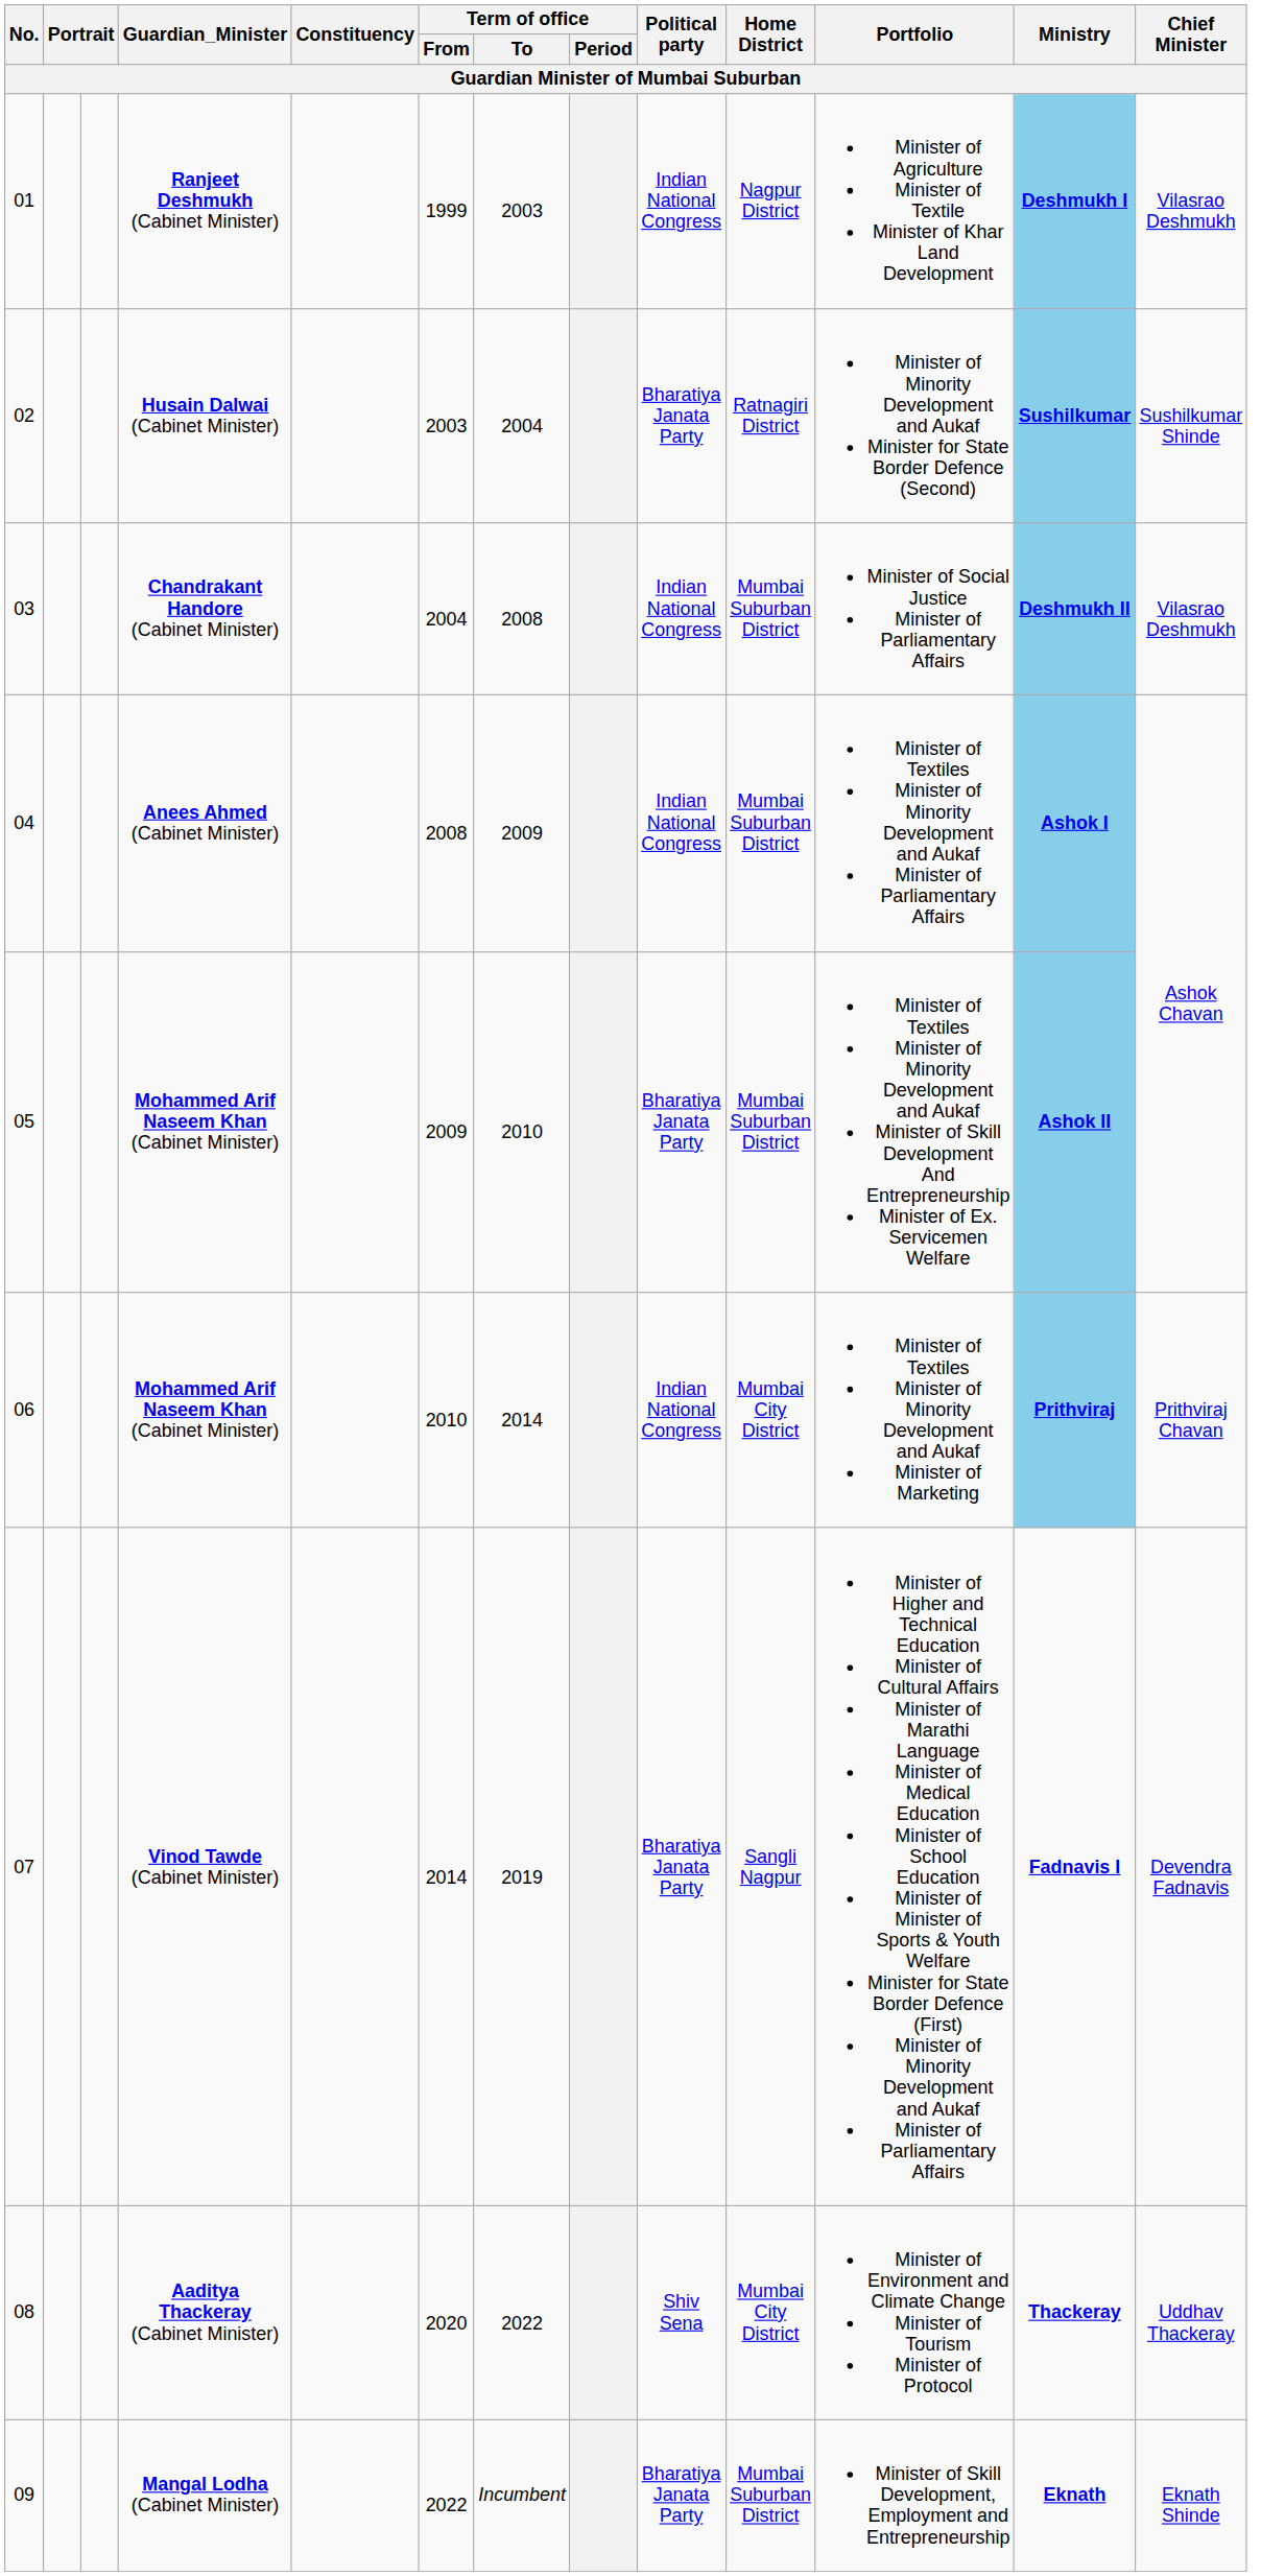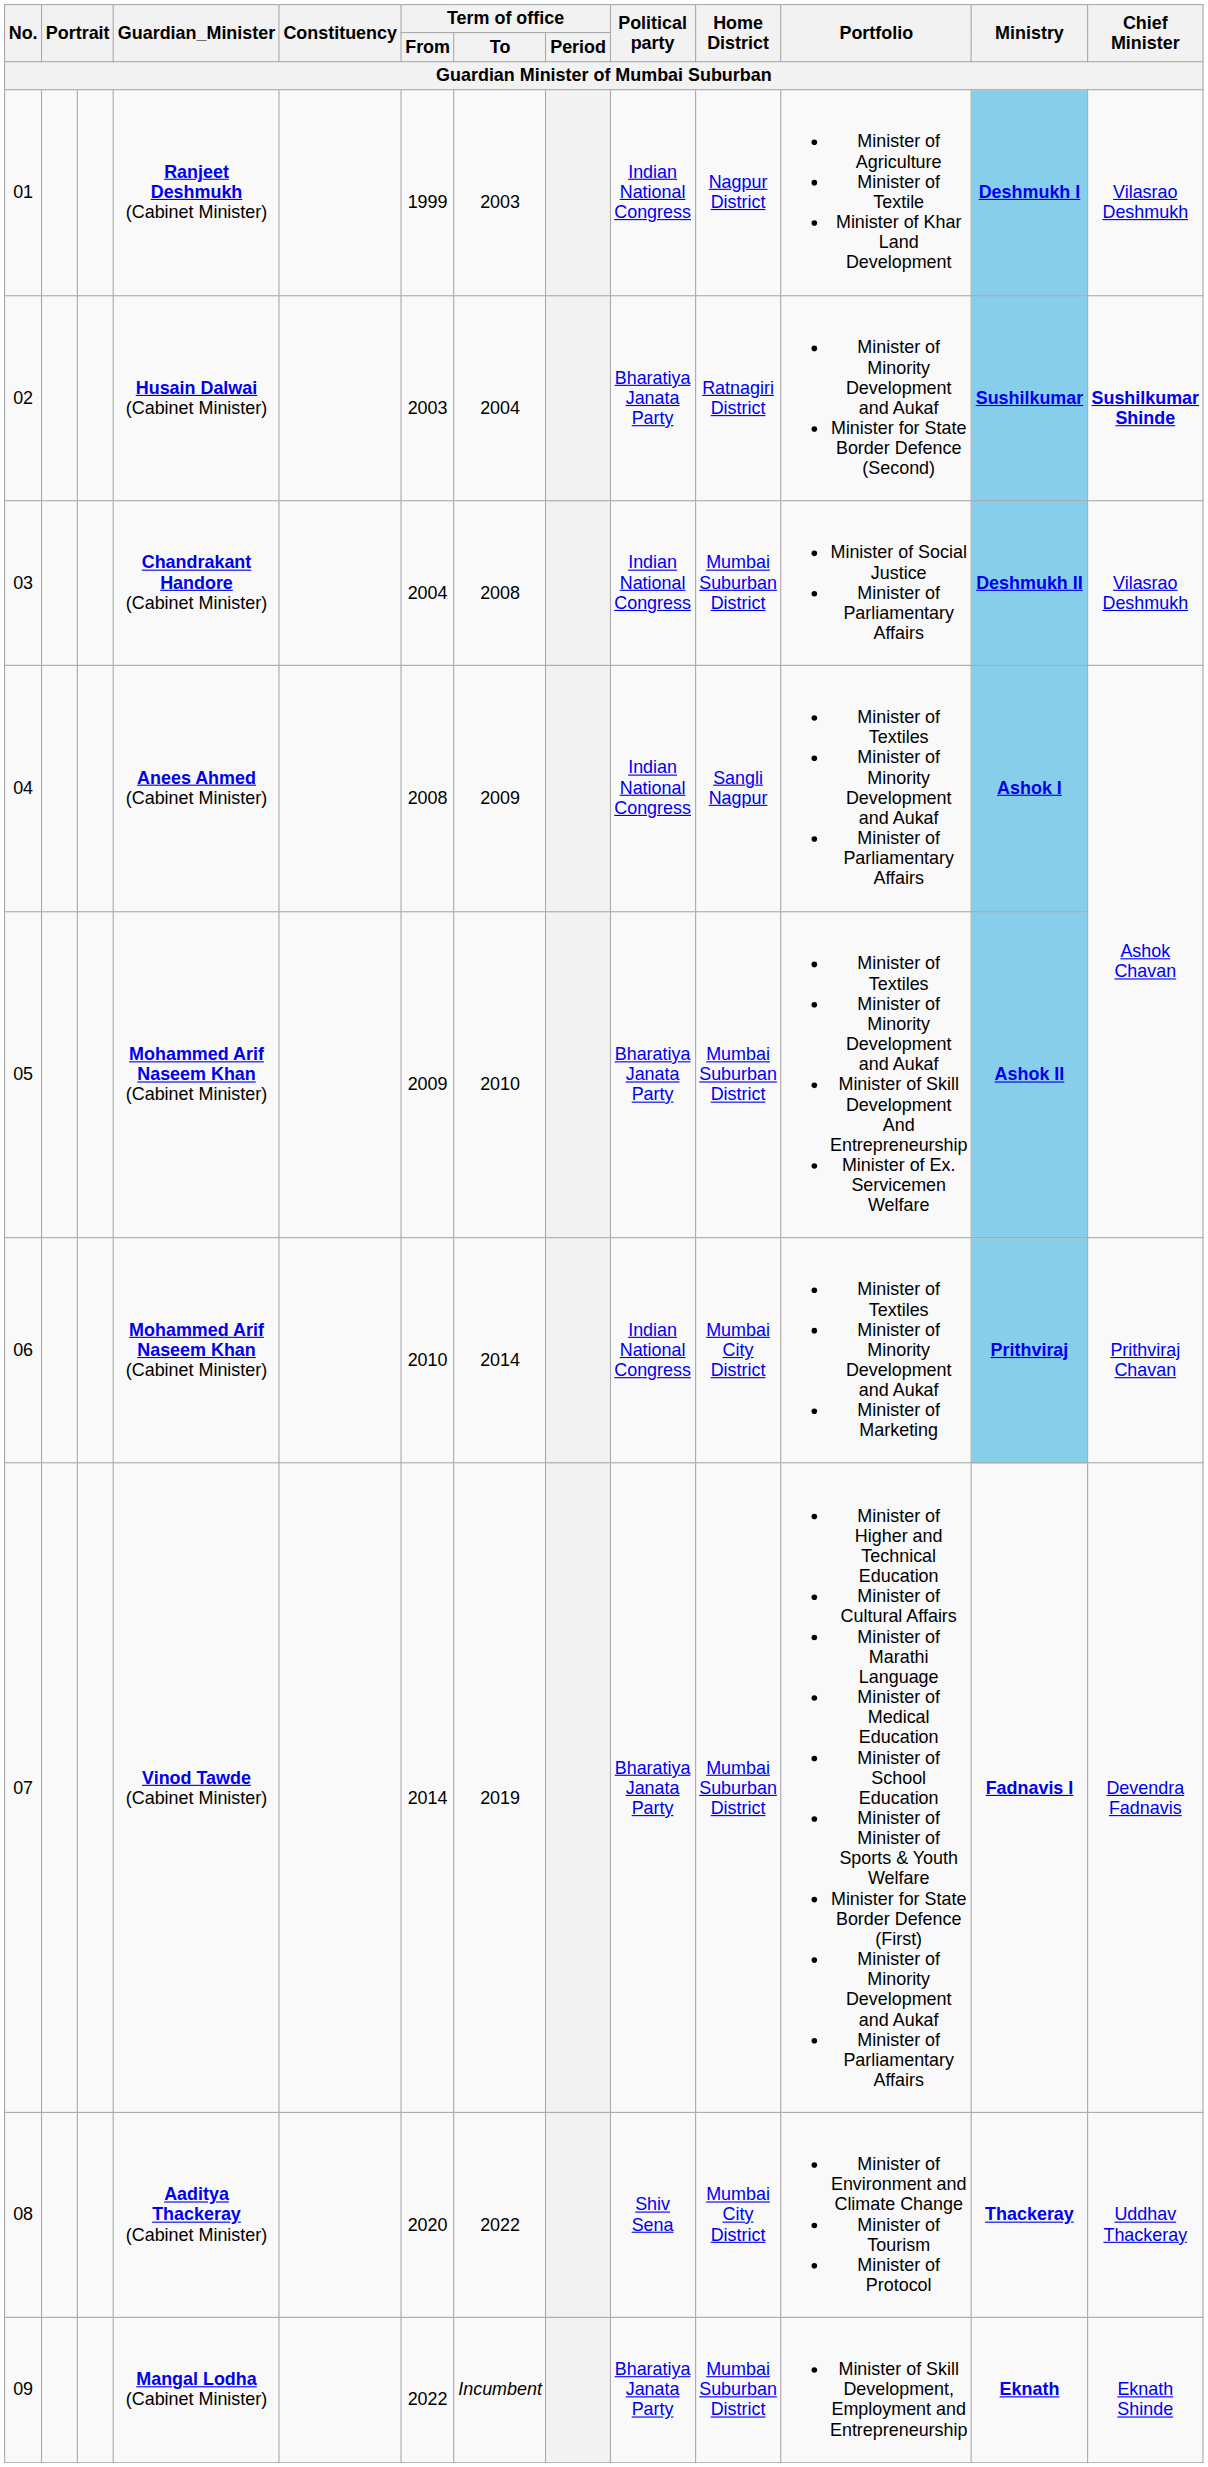02 | Chief Minister: normal -> bold
04 | Home District: Mumbai Suburban District -> Sangli Nagpur
07 | Home District: Sangli Nagpur -> Mumbai Suburban District
